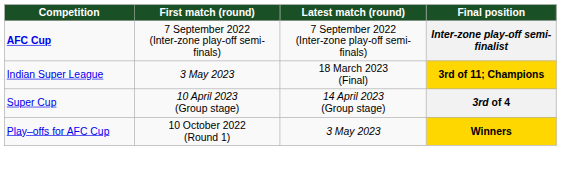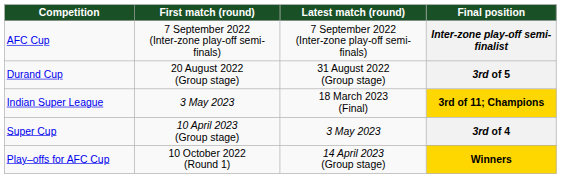Inter-zone play-off semi-finalist | Competition: bold -> normal
+ row: Durand Cup | 20 August 2022 (Group stage) | 31 August 2022 (Group stage) | 3rd of 5
3rd of 4 | Latest match (round): 14 April 2023 (Group stage) -> 3 May 2023
Winners | Latest match (round): 3 May 2023 -> 14 April 2023 (Group stage)
